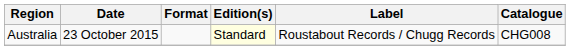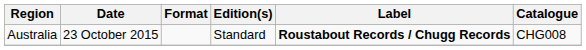Australia | Edition(s): lightyellow background -> no background
Australia | Label: normal -> bold
